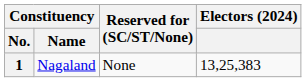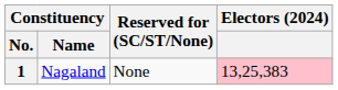1 | Electors (2024): no background -> pink background
